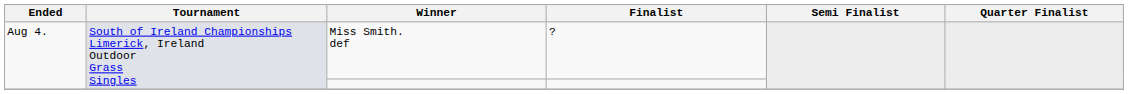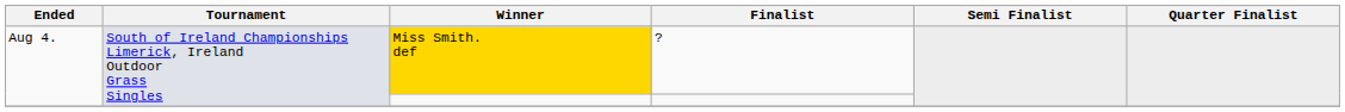Miss Smith. def | Winner: no background -> gold background
